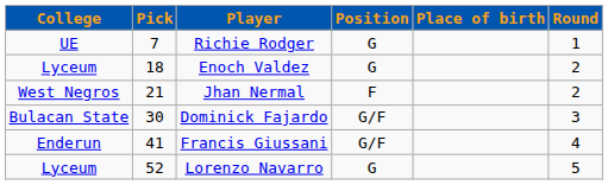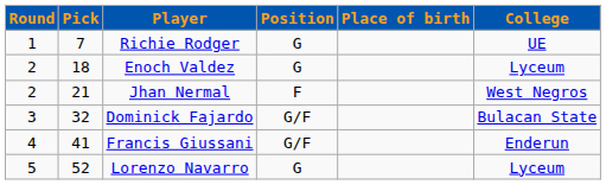columns swapped: Round <-> College
Dominick Fajardo | Pick: 30 -> 32
